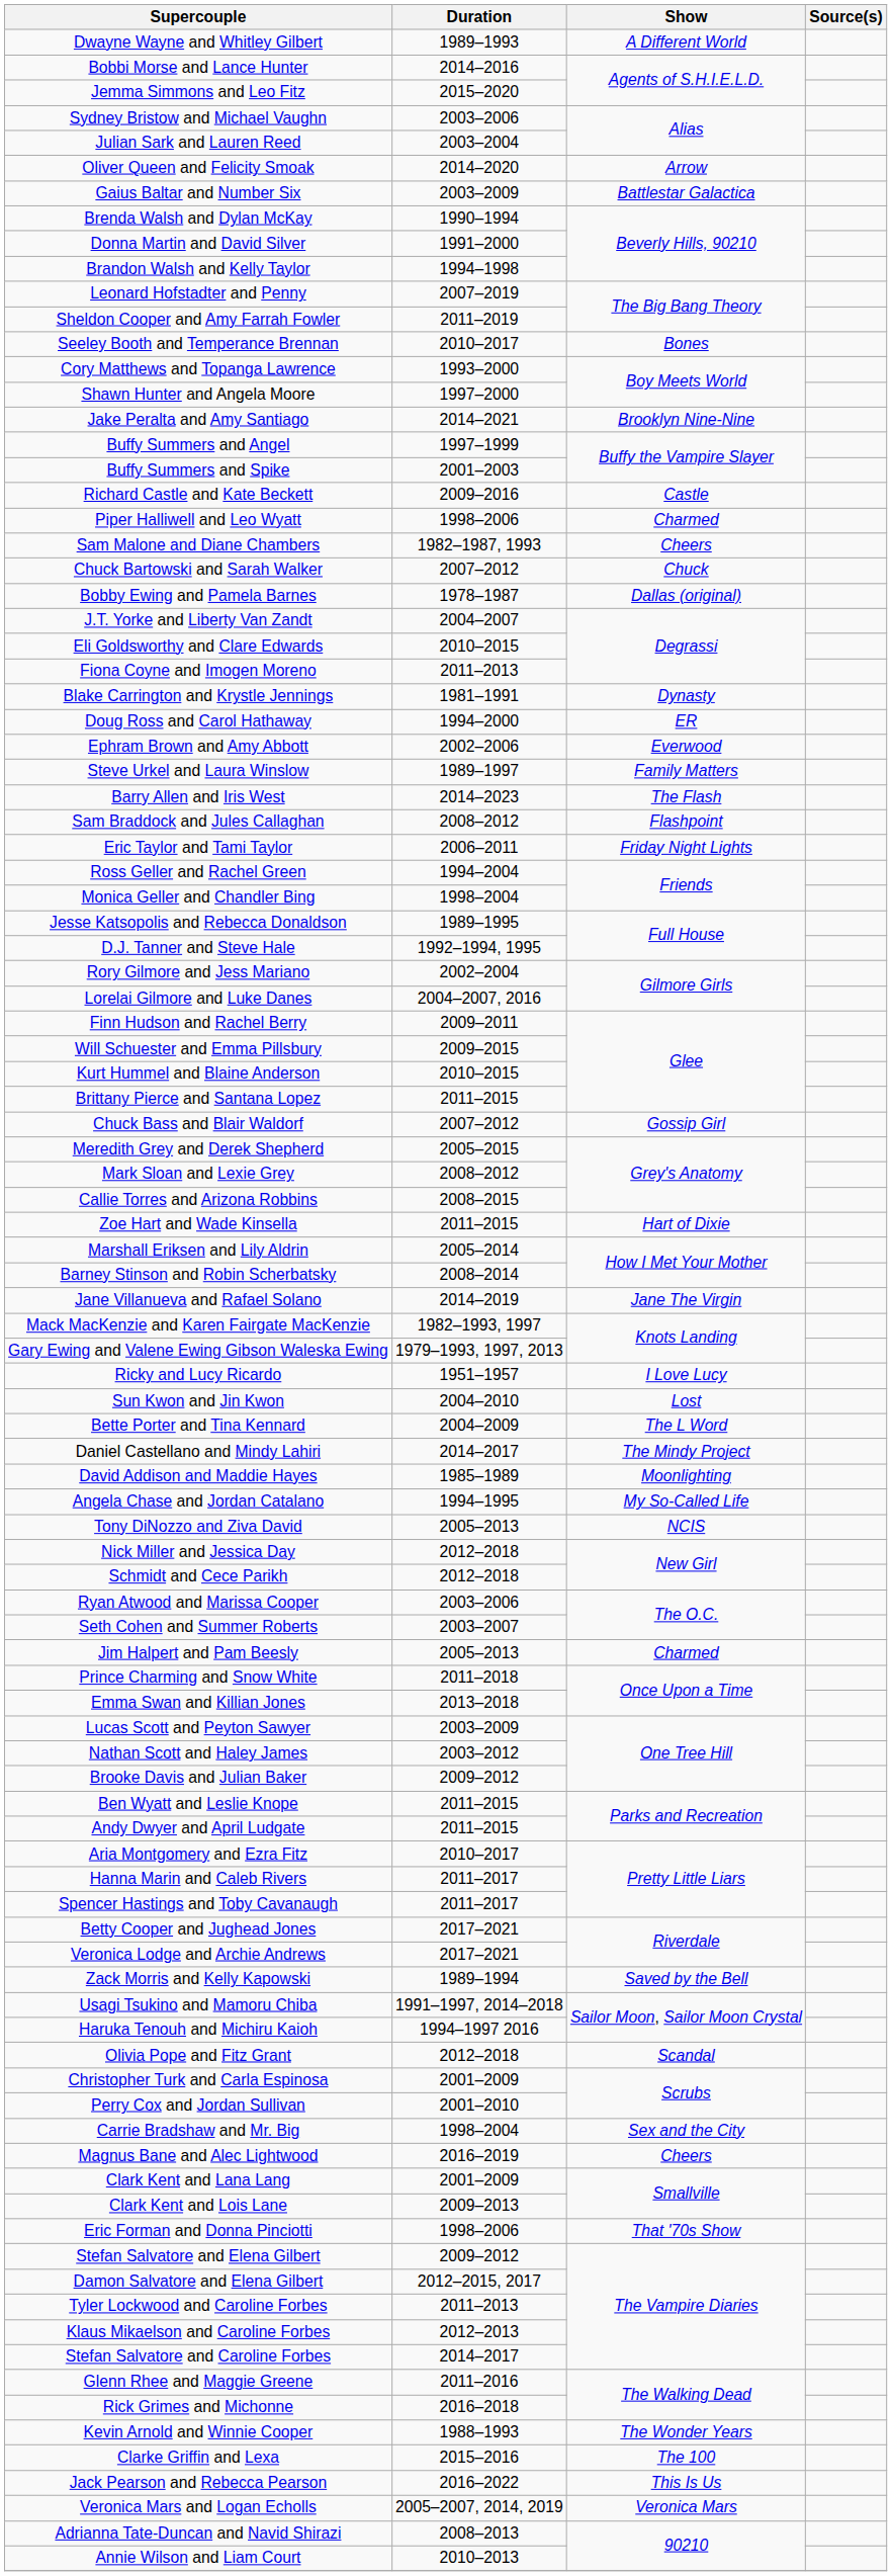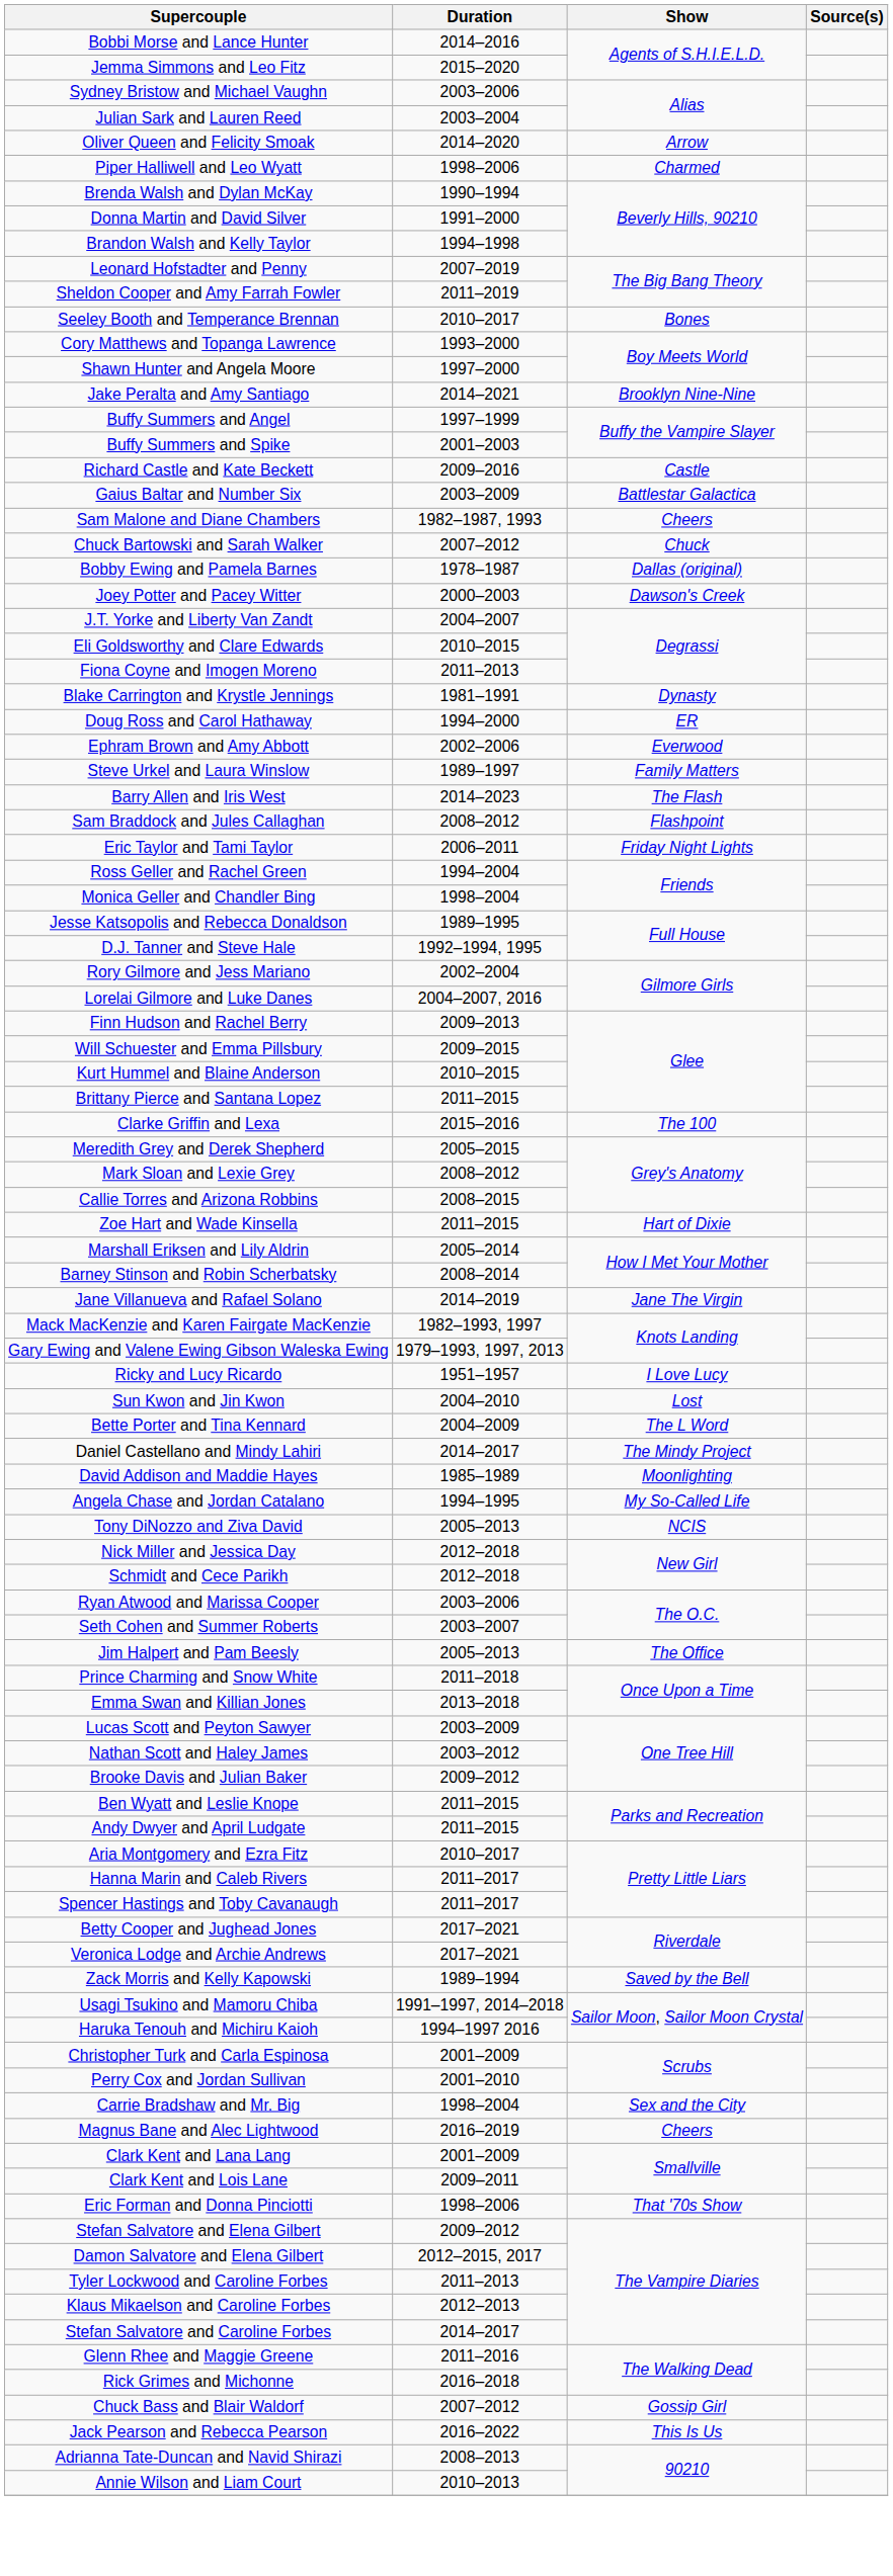- row: Dwayne Wayne and Whitley Gilbert | 1989–1993 | A Different World
rows swapped: Gaius Baltar and Number Six <-> Piper Halliwell and Leo Wyatt
+ row: Joey Potter and Pacey Witter | 2000–2003 | Dawson's Creek
Finn Hudson and Rachel Berry | Duration: 2009–2011 -> 2009–2013
rows swapped: Chuck Bass and Blair Waldorf <-> Clarke Griffin and Lexa
Jim Halpert and Pam Beesly | Show: Charmed -> The Office
- row: Olivia Pope and Fitz Grant | 2012–2018 | Scandal
Clark Kent and Lois Lane | Duration: 2009–2013 -> 2009–2011
- row: Kevin Arnold and Winnie Cooper | 1988–1993 | The Wonder Years
- row: Veronica Mars and Logan Echolls | 2005–2007, 2014, 2019 | Veronica Mars
